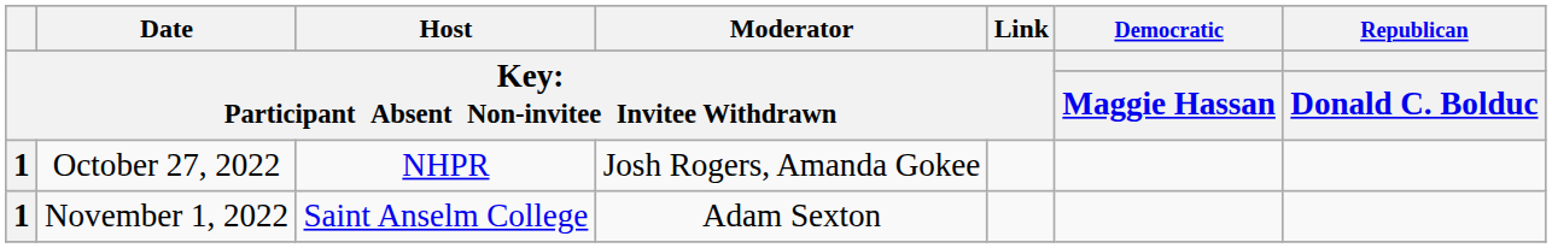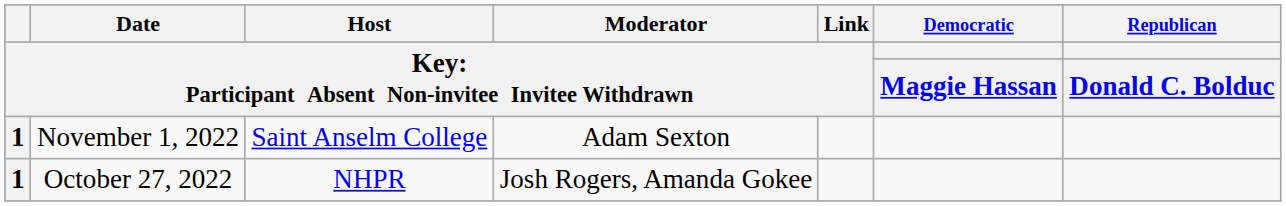rows swapped: October 27, 2022 <-> November 1, 2022
